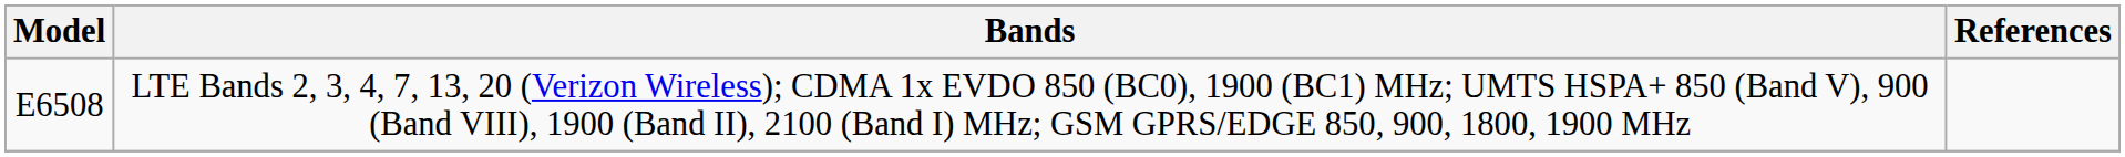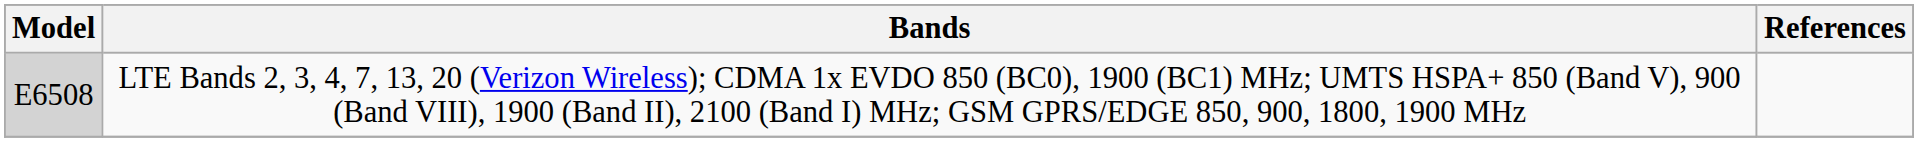row 2 | Model: no background -> lightgrey background
